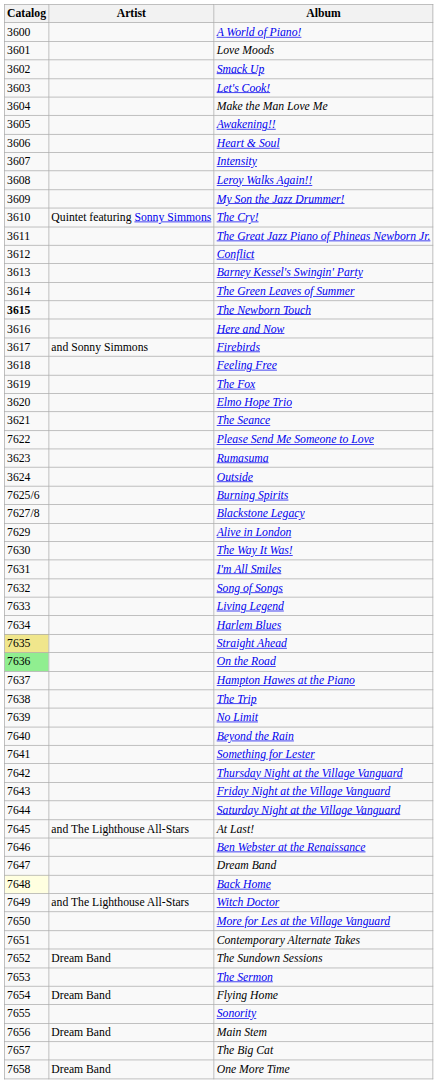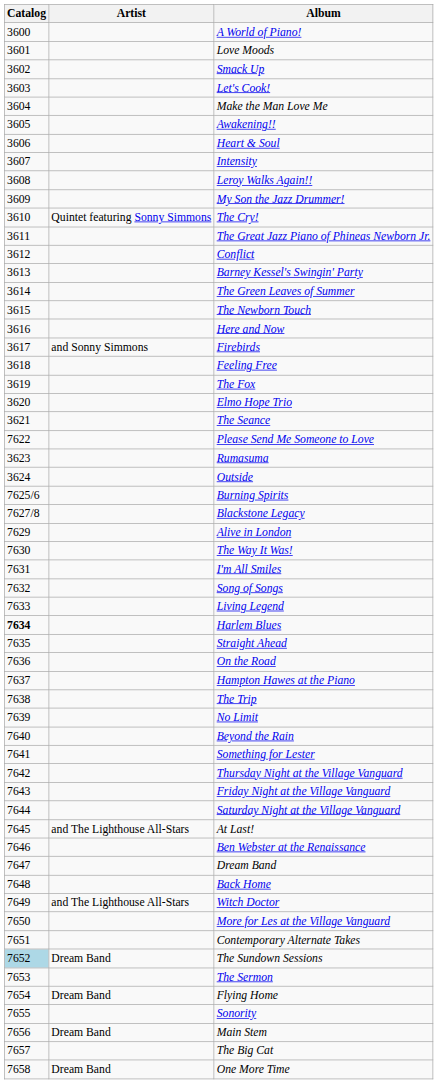The Newborn Touch | Catalog: bold -> normal
Harlem Blues | Catalog: normal -> bold
Straight Ahead | Catalog: khaki background -> no background
On the Road | Catalog: lightgreen background -> no background
Back Home | Catalog: lightyellow background -> no background
The Sundown Sessions | Catalog: no background -> lightblue background
